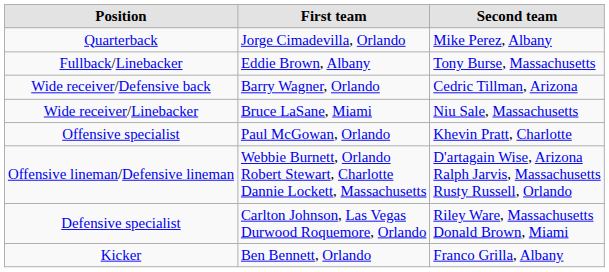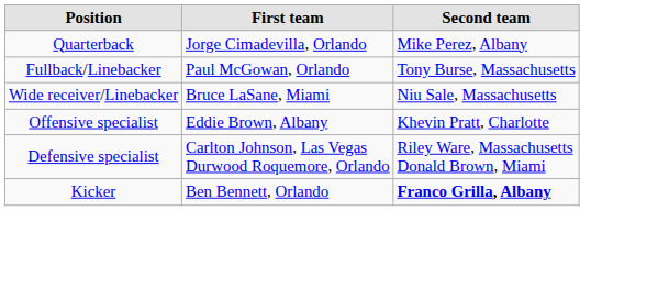Fullback/Linebacker | First team: Eddie Brown, Albany -> Paul McGowan, Orlando
- row: Wide receiver/Defensive back | Barry Wagner, Orlando | Cedric Tillman, Arizona
Offensive specialist | First team: Paul McGowan, Orlando -> Eddie Brown, Albany
- row: Offensive lineman/Defensive lineman | Webbie Burnett, Orlando Robert Stewart, Charlotte Dannie Lockett, Massachusetts | D'artagain Wise, Arizona Ralph Jarvis, Massachusetts Rusty Russell, Orlando
Kicker | Second team: normal -> bold
